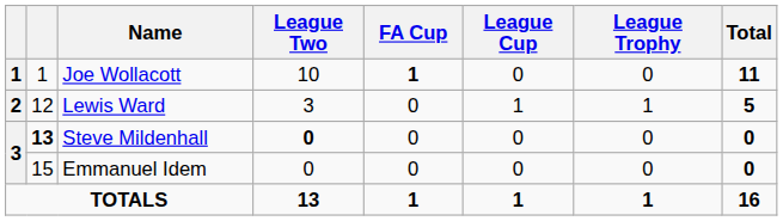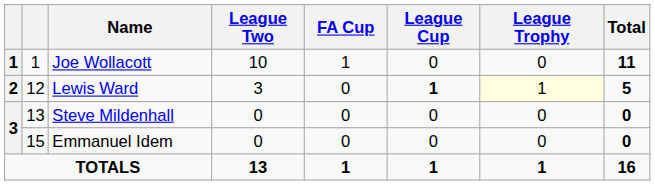Joe Wollacott | FA Cup: bold -> normal
Lewis Ward | League Cup: normal -> bold
Lewis Ward | League Trophy: no background -> lightyellow background
Steve Mildenhall | column 2: bold -> normal
Steve Mildenhall | League Two: bold -> normal
